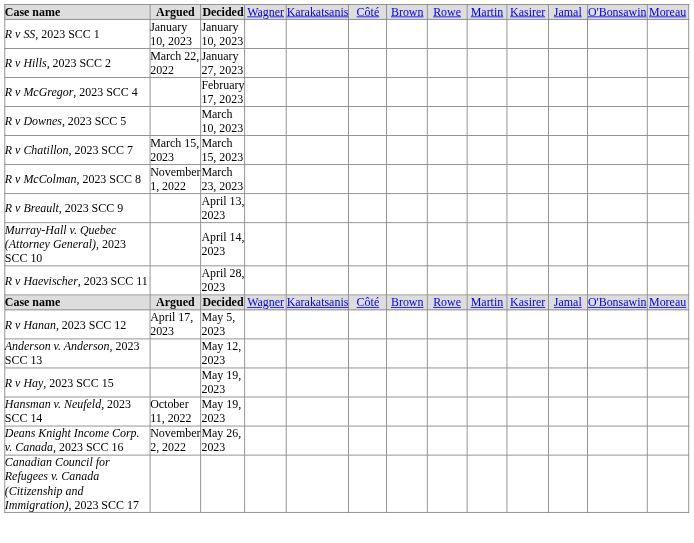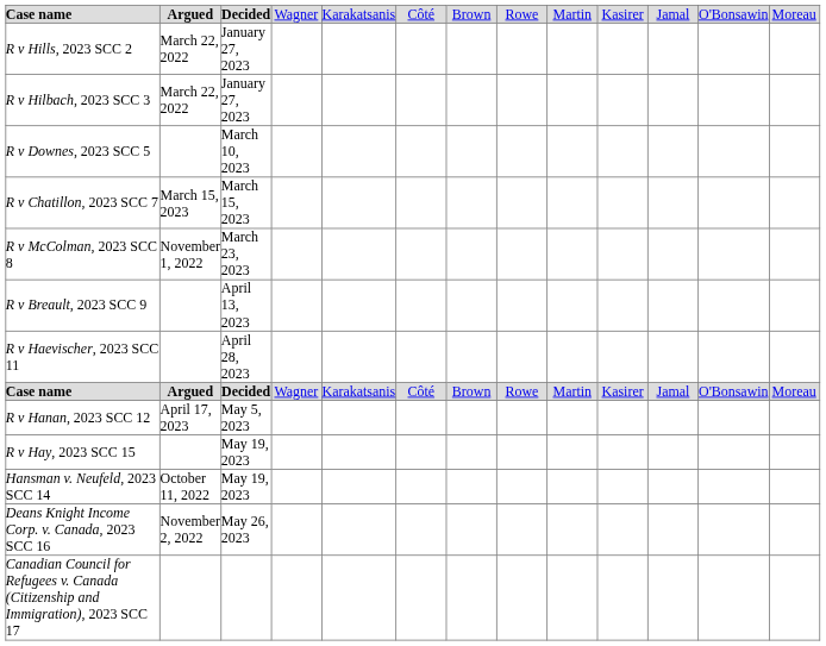- row: R v SS, 2023 SCC 1 | January 10, 2023 | January 10, 2023
+ row: R v Hilbach, 2023 SCC 3 | March 22, 2022 | January 27, 2023
- row: R v McGregor, 2023 SCC 4 | February 17, 2023
- row: Murray‑Hall v. Quebec (Attorney General), 2023 SCC 10 | April 14, 2023
- row: Anderson v. Anderson, 2023 SCC 13 | May 12, 2023
